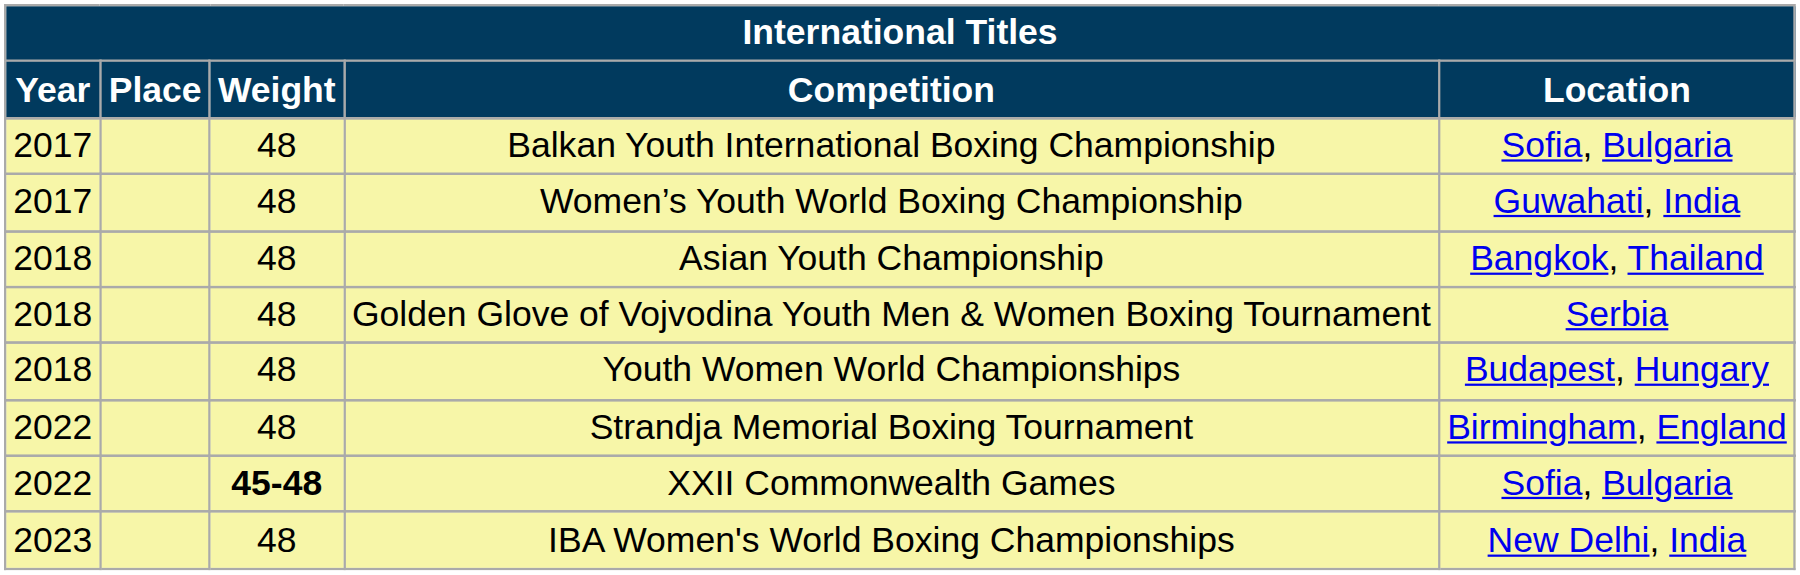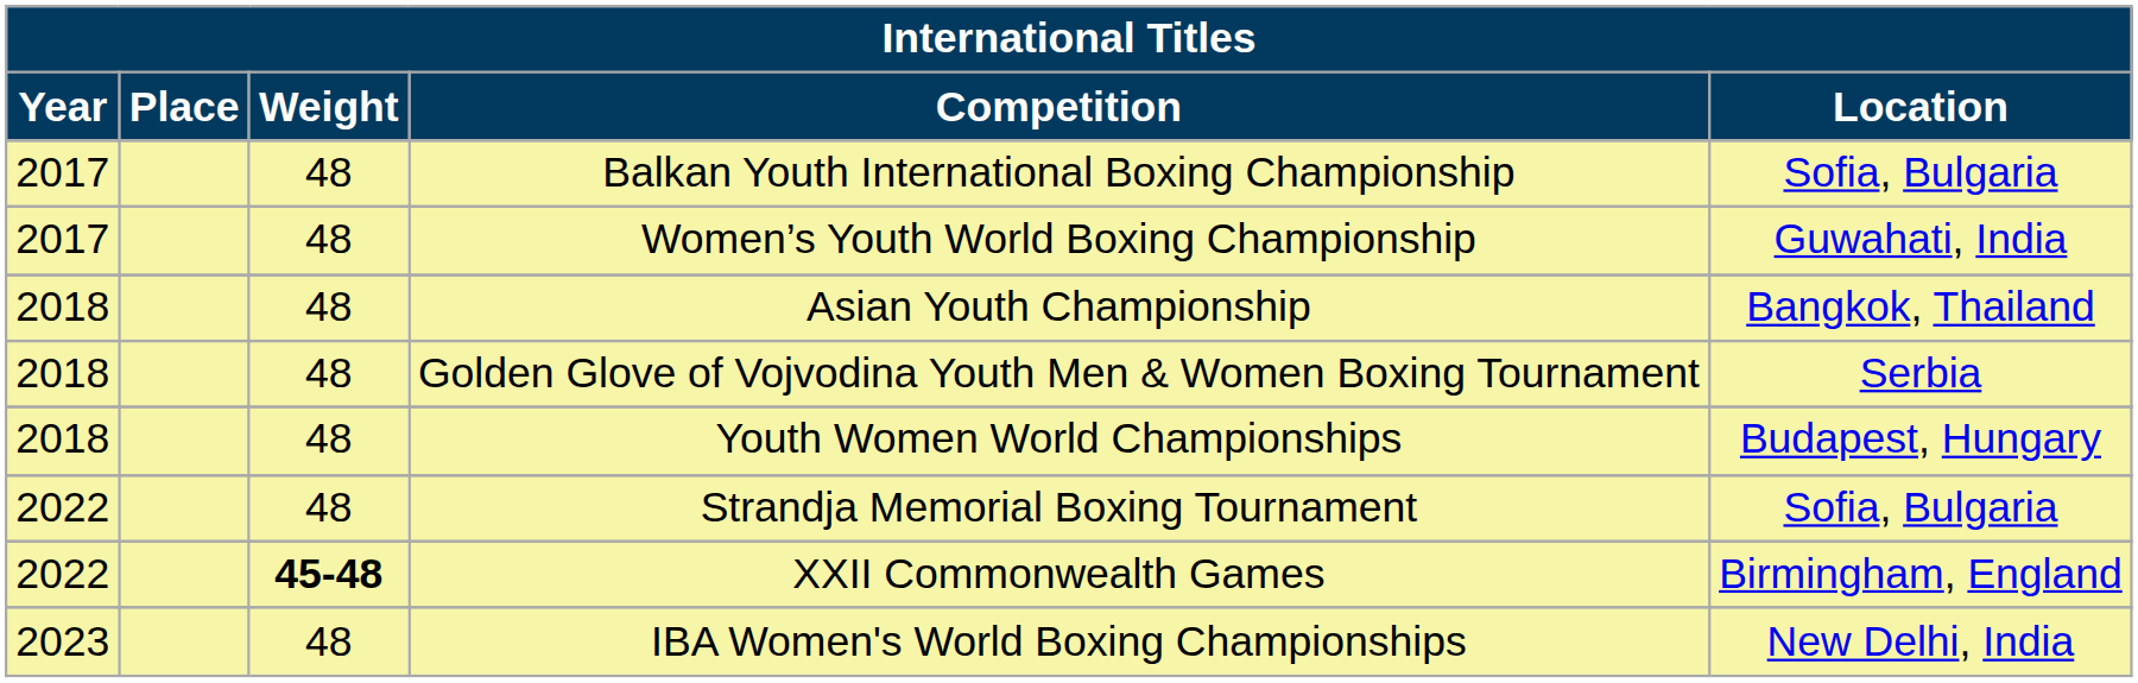Strandja Memorial Boxing Tournament | Location: Birmingham, England -> Sofia, Bulgaria
XXII Commonwealth Games | Location: Sofia, Bulgaria -> Birmingham, England
